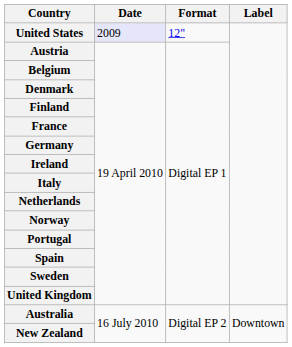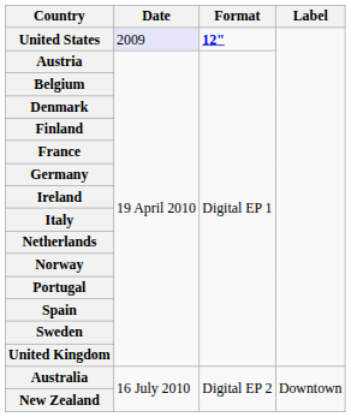United States | Format: normal -> bold
